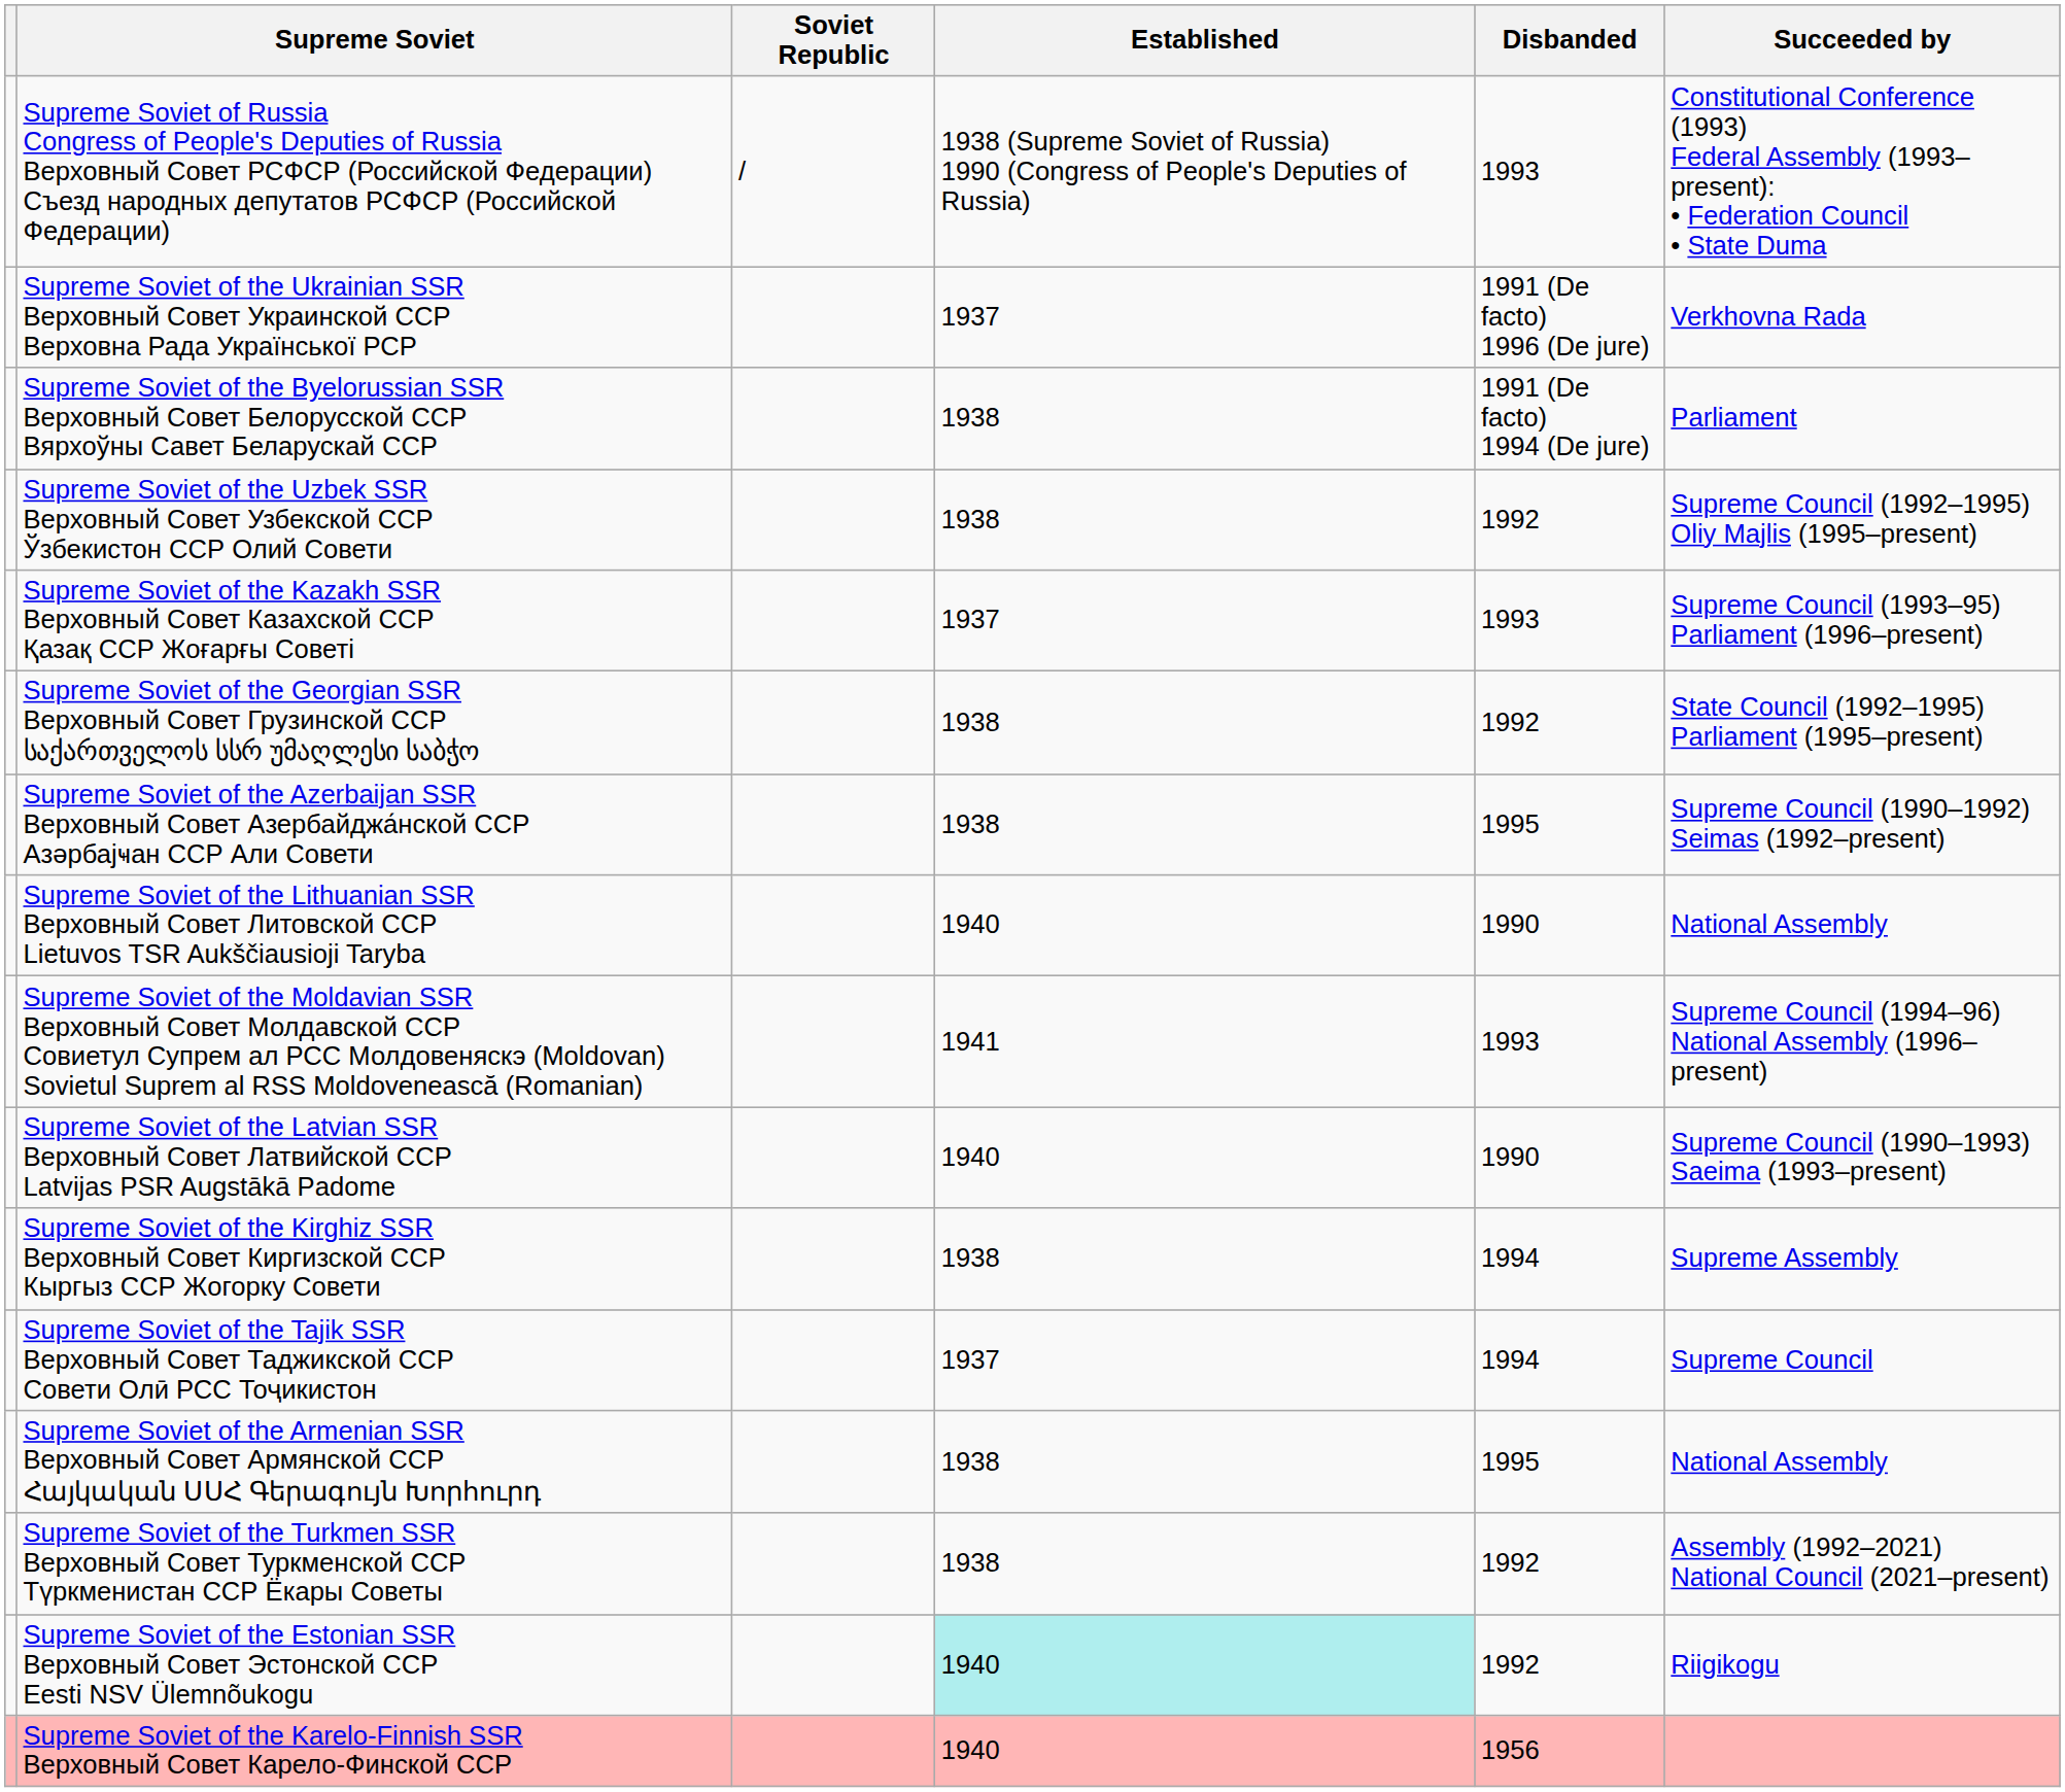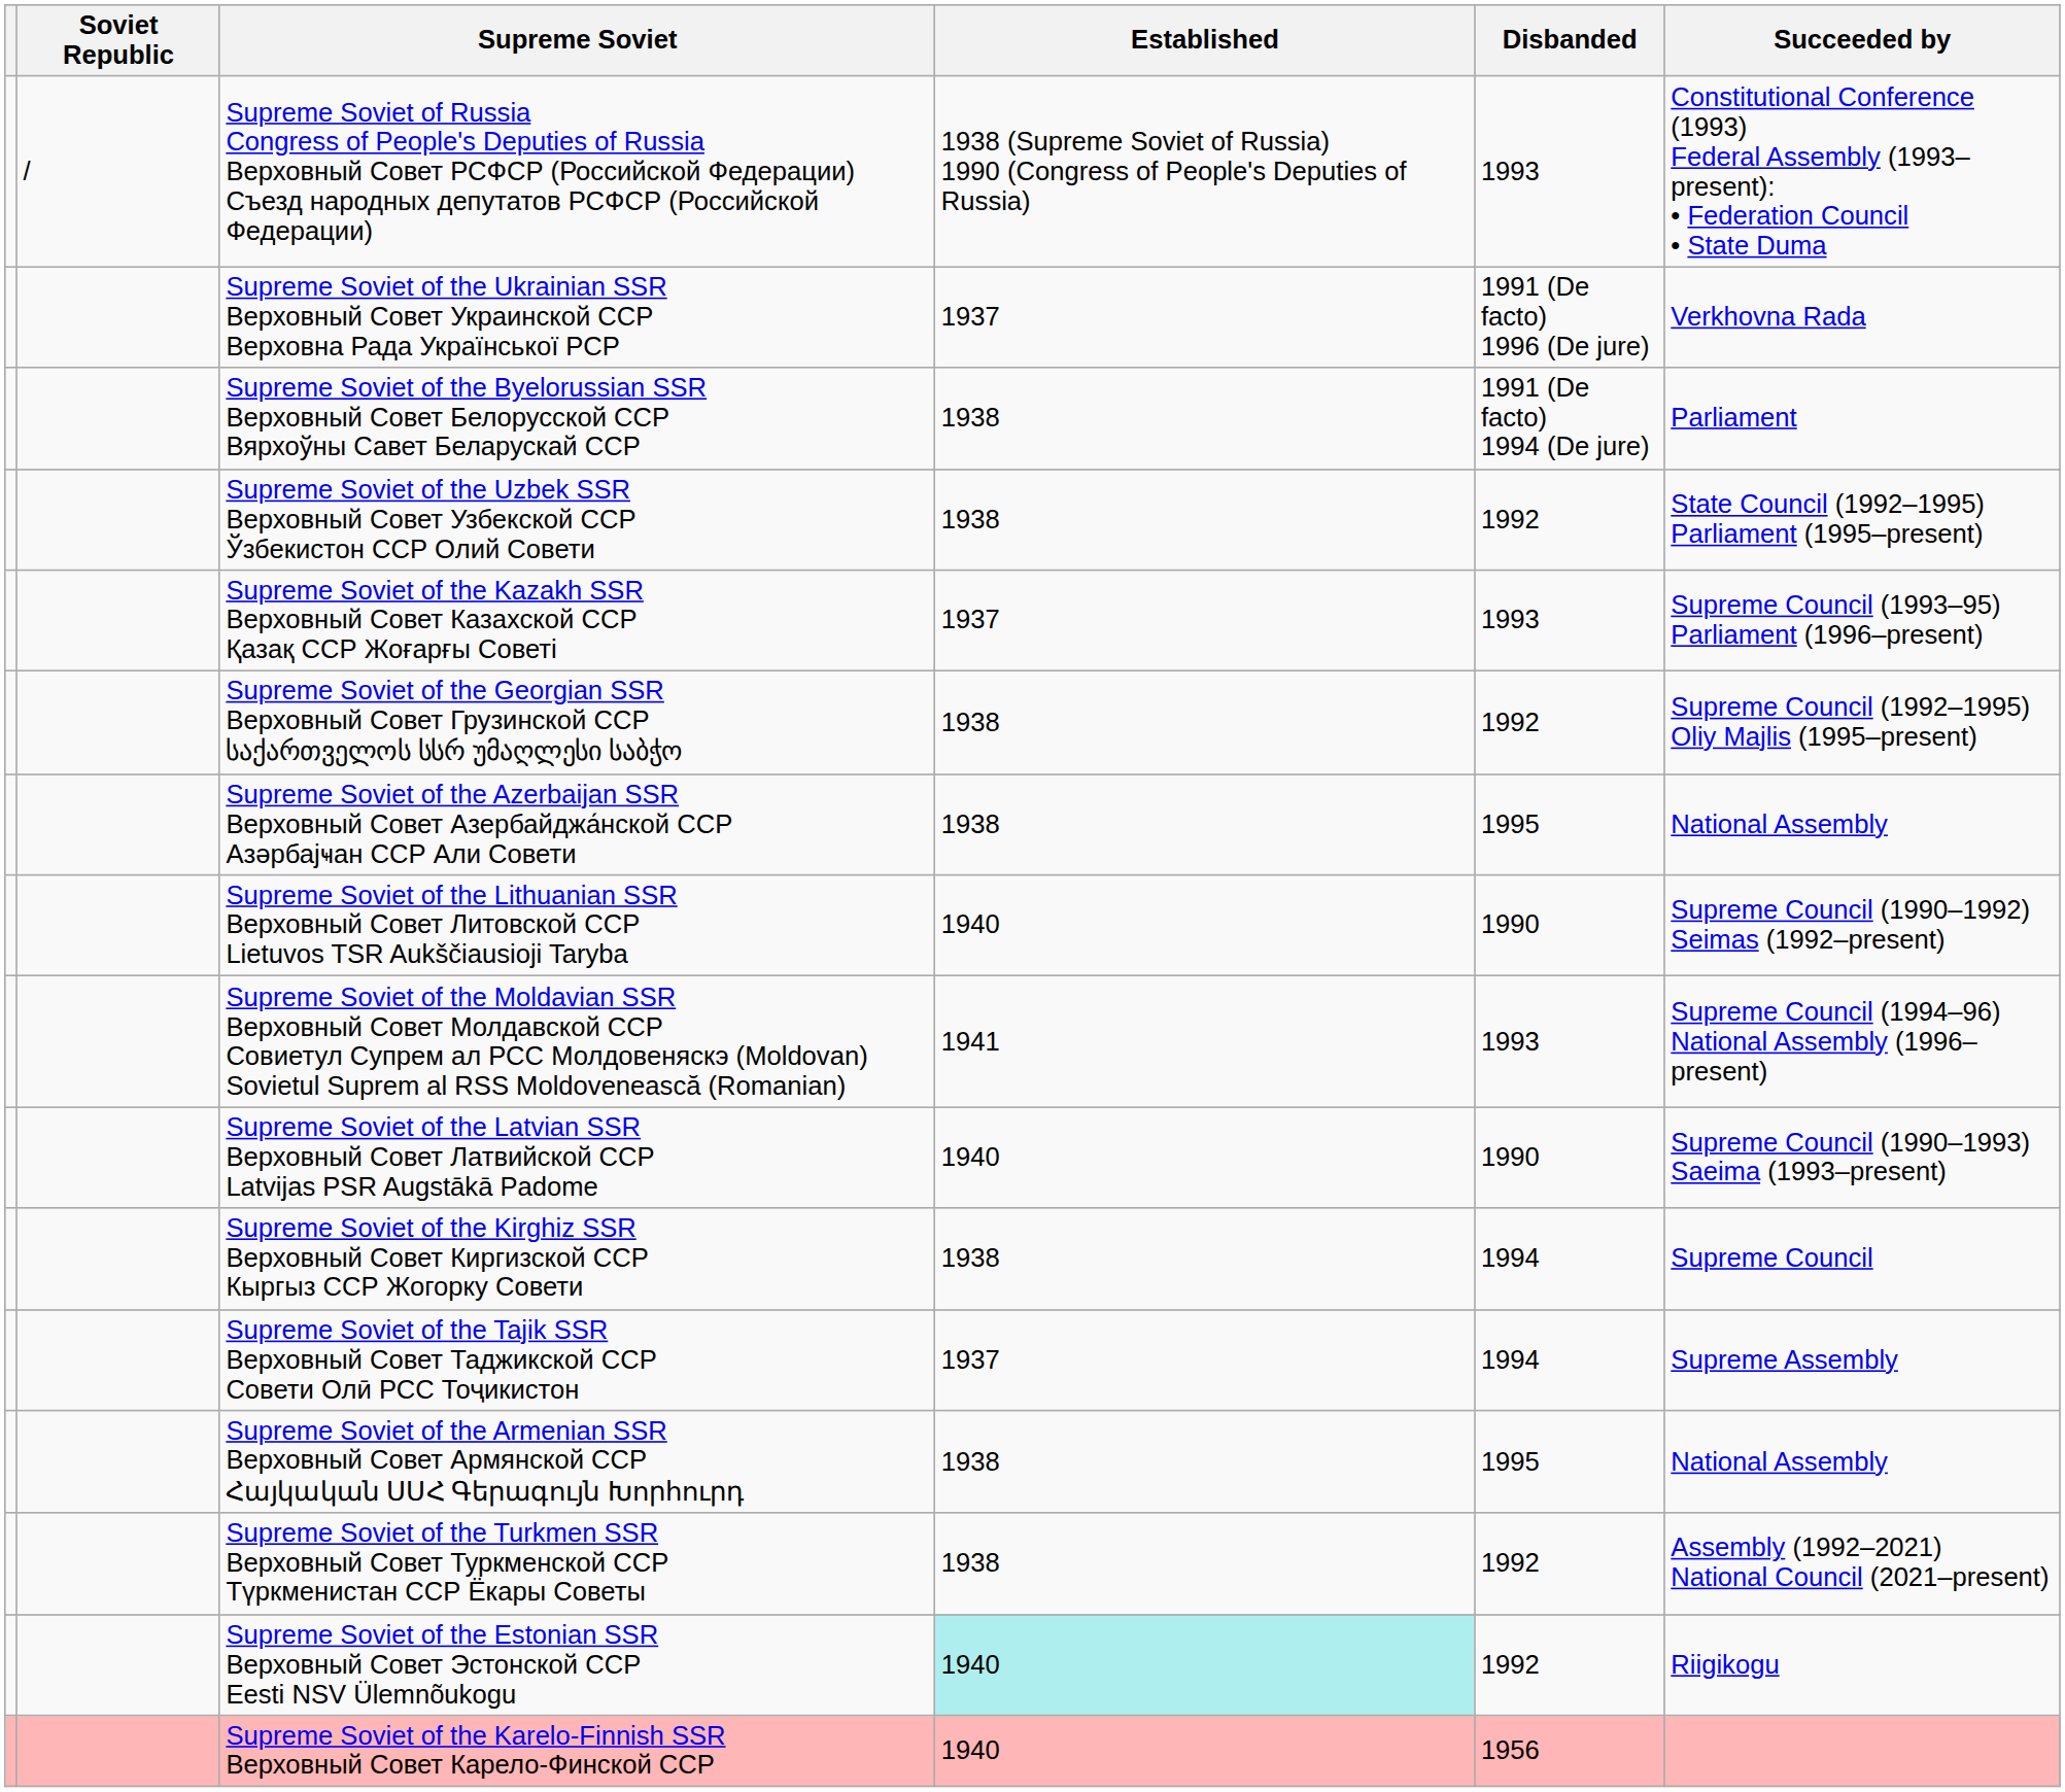columns swapped: Soviet Republic <-> Supreme Soviet
row 5 | Succeeded by: Supreme Council (1992–1995) Oliy Majlis (1995–present) -> State Council (1992–1995) Parliament (1995–present)
row 7 | Succeeded by: State Council (1992–1995) Parliament (1995–present) -> Supreme Council (1992–1995) Oliy Majlis (1995–present)
row 8 | Succeeded by: Supreme Council (1990–1992) Seimas (1992–present) -> National Assembly
row 9 | Succeeded by: National Assembly -> Supreme Council (1990–1992) Seimas (1992–present)
row 12 | Succeeded by: Supreme Assembly -> Supreme Council
row 13 | Succeeded by: Supreme Council -> Supreme Assembly
